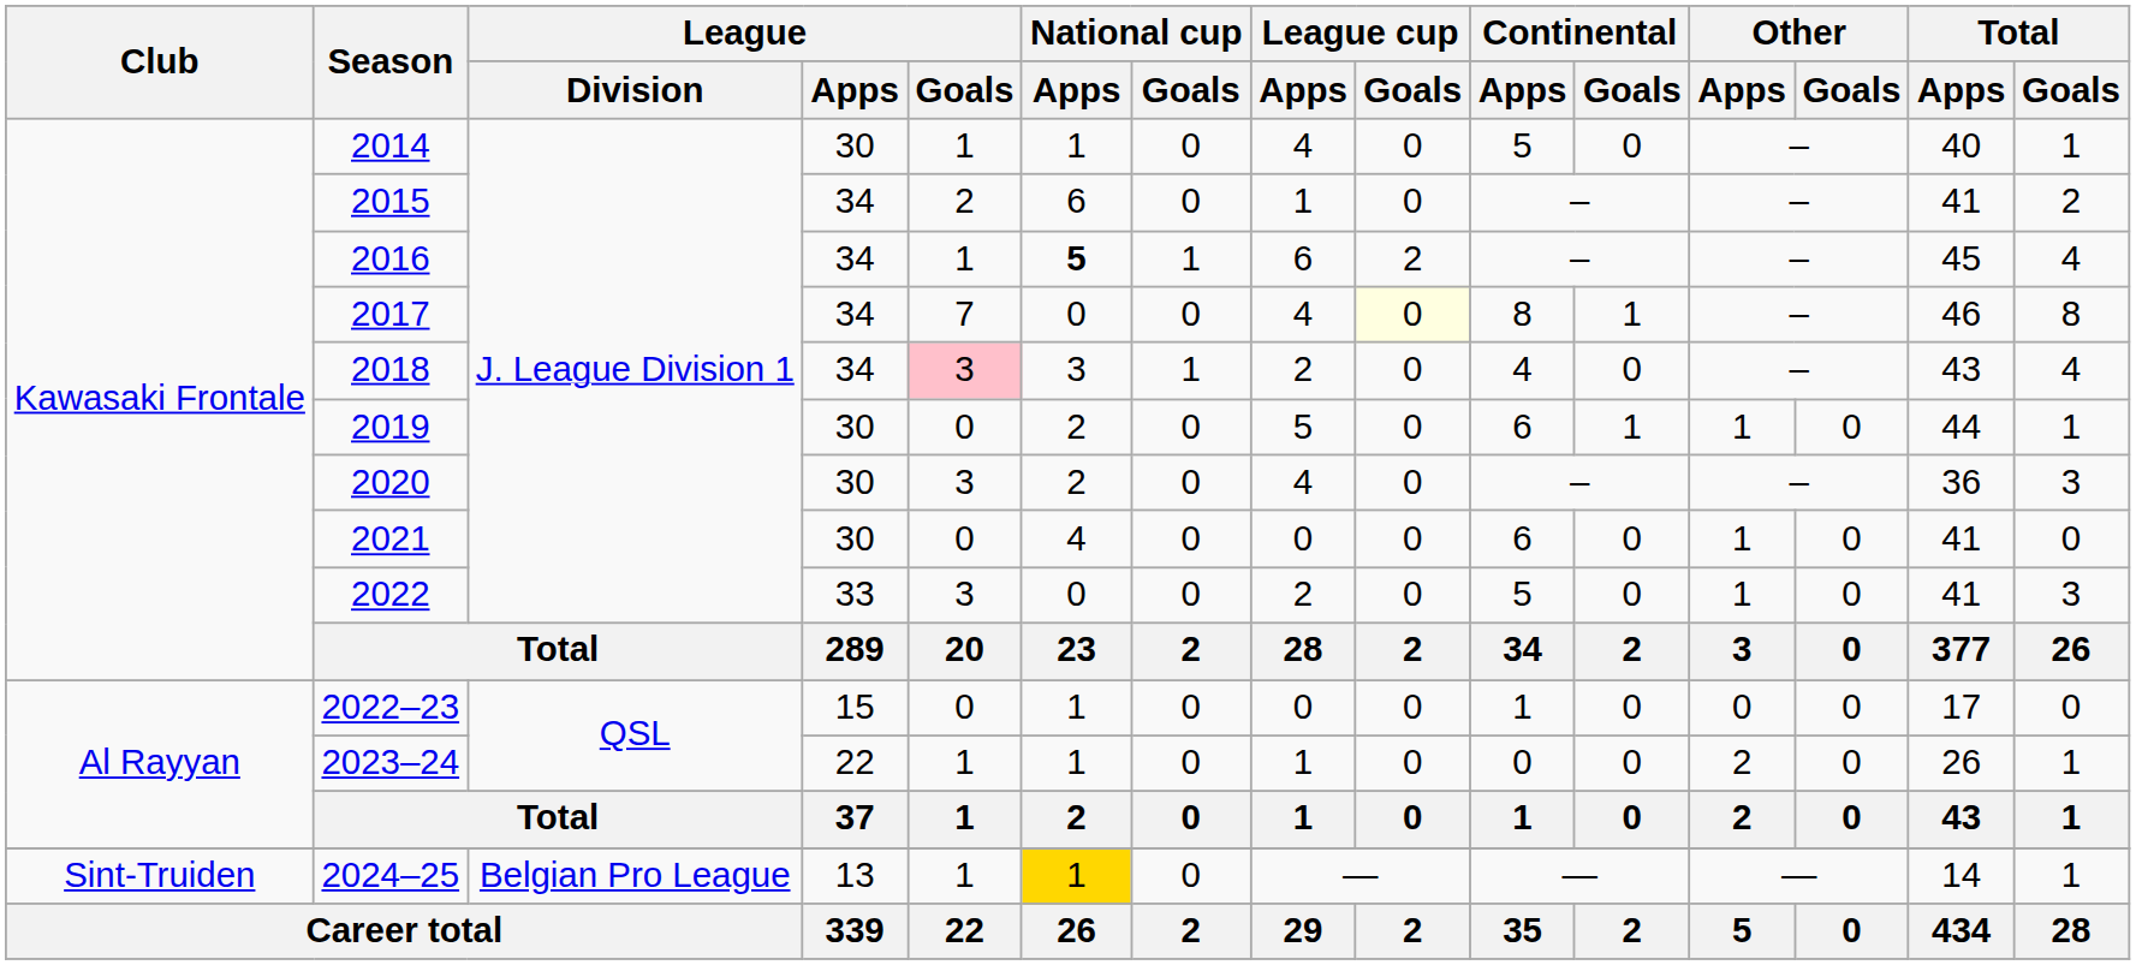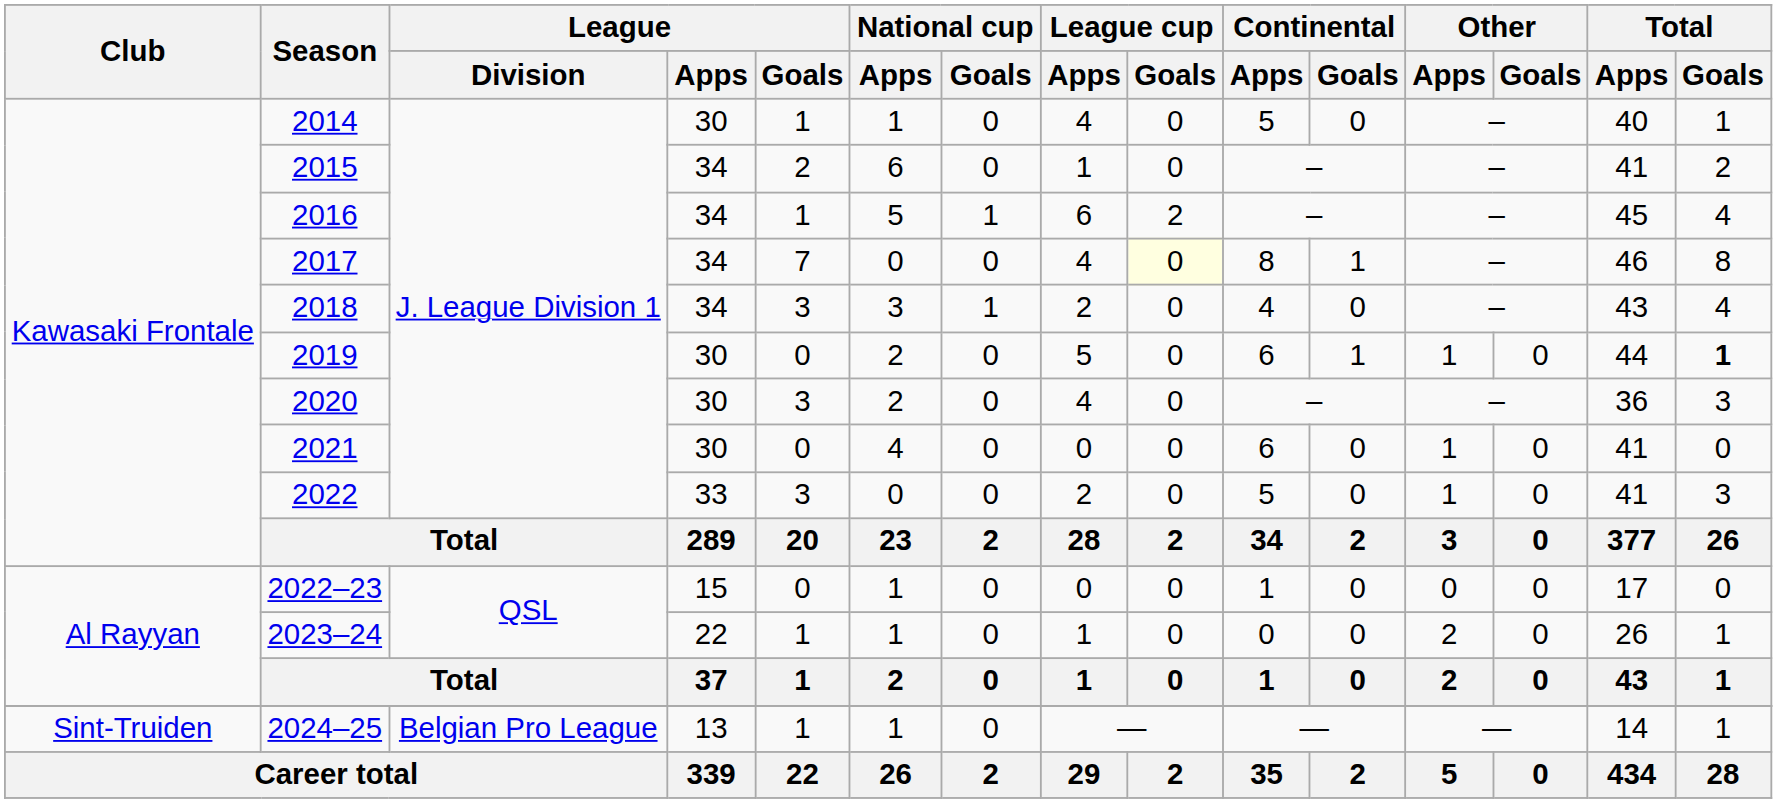2016 | National cup / Apps: bold -> normal
2018 | League / Goals: pink background -> no background
2019 | Total / Goals: normal -> bold
2024–25 | National cup / Apps: gold background -> no background
